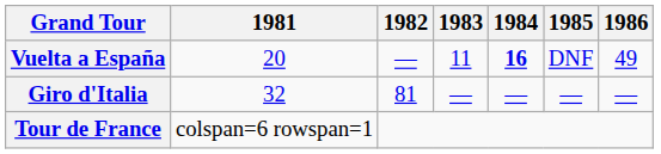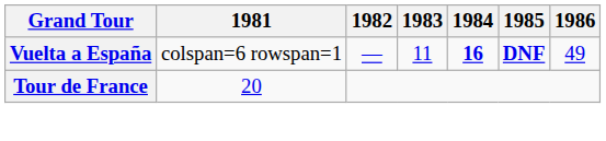Vuelta a España | 1981: 20 -> colspan=6 rowspan=1
Vuelta a España | 1985: normal -> bold
- row: Giro d'Italia | 32 | 81 | — | — | — | —
Tour de France | 1981: colspan=6 rowspan=1 -> 20
